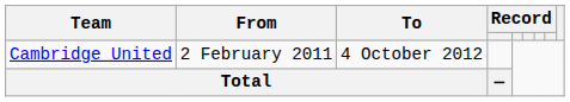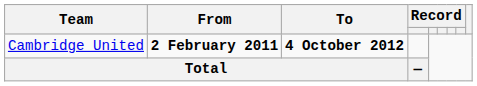Cambridge United | From: normal -> bold
Cambridge United | To: normal -> bold
